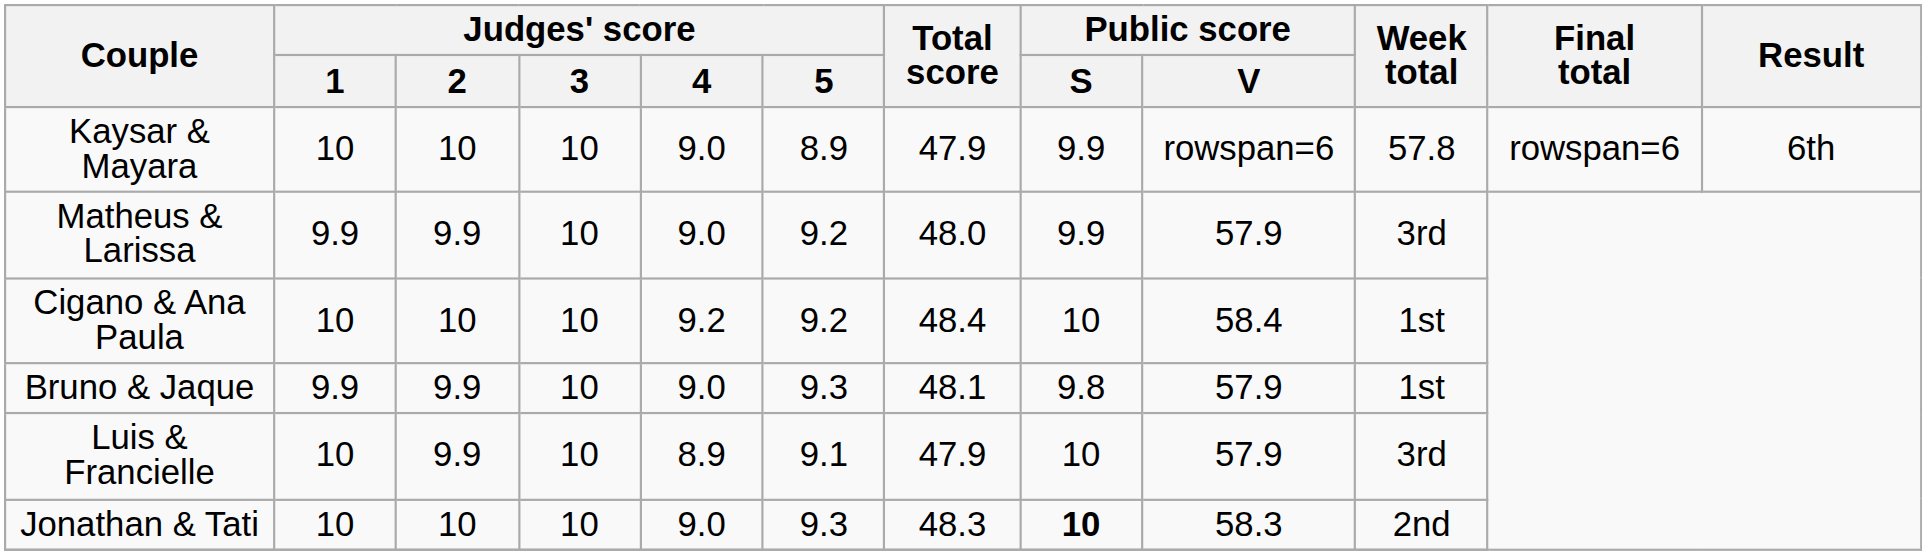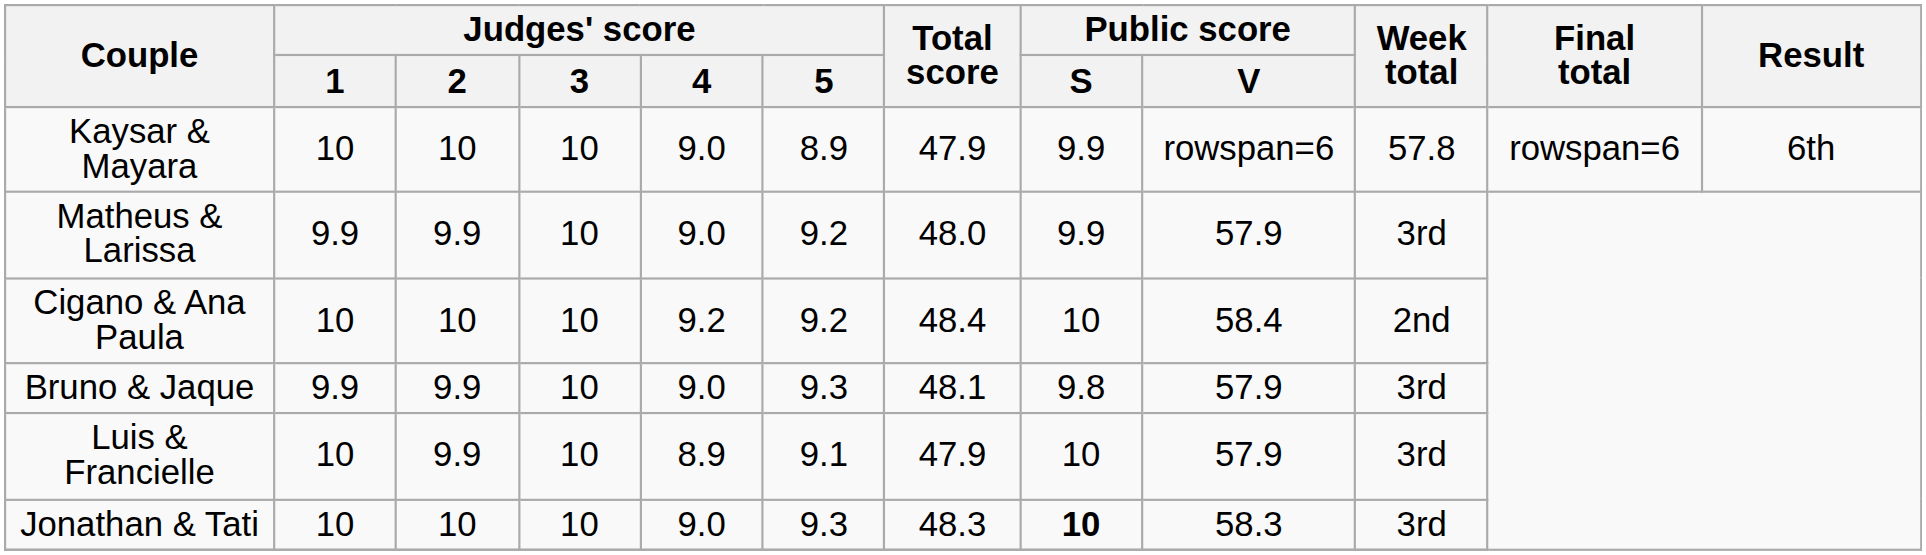Cigano & Ana Paula | Week total: 1st -> 2nd
Bruno & Jaque | Week total: 1st -> 3rd
Jonathan & Tati | Week total: 2nd -> 3rd
